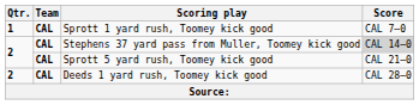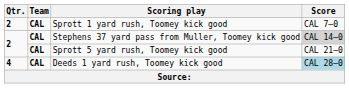Sprott 1 yard rush, Toomey kick good | Qtr.: 1 -> 2
Deeds 1 yard rush, Toomey kick good | Qtr.: 2 -> 4
Deeds 1 yard rush, Toomey kick good | Score: no background -> lightblue background
